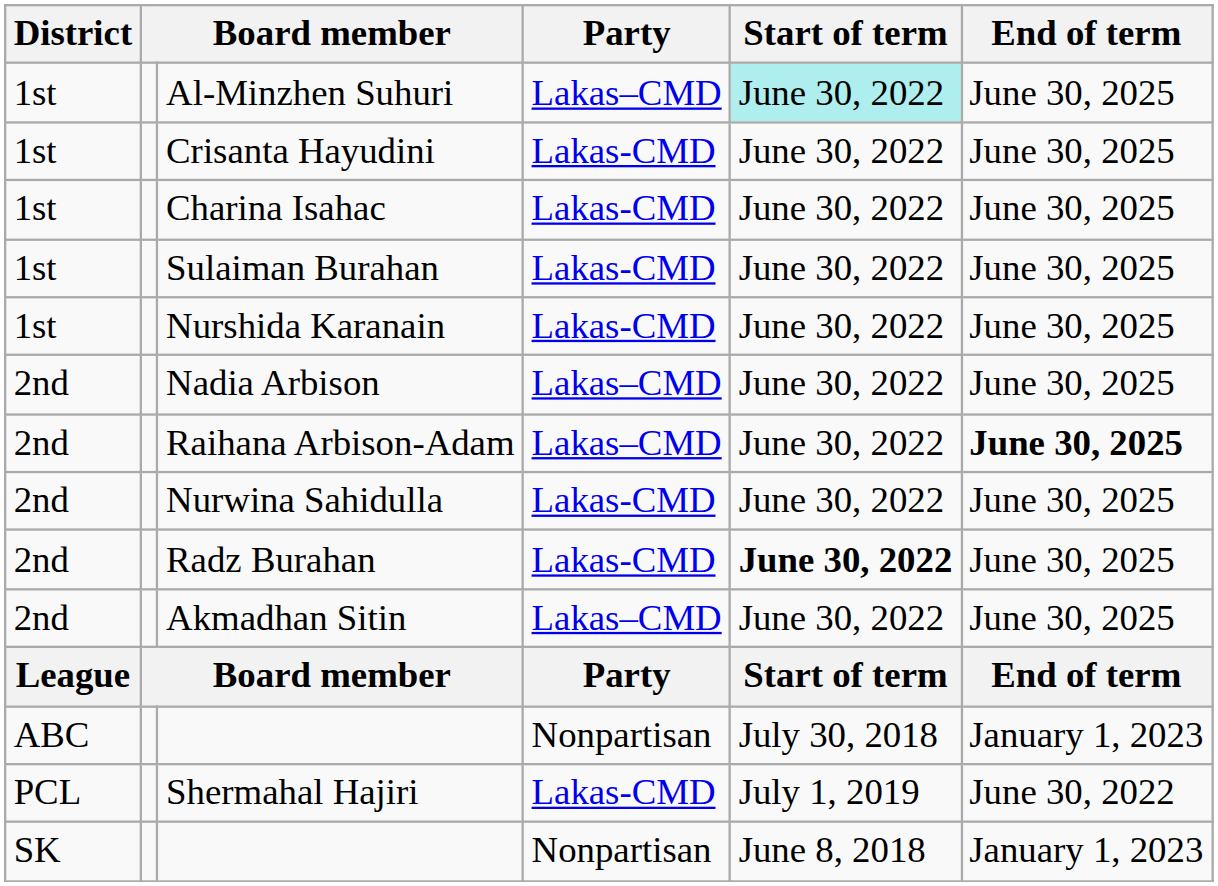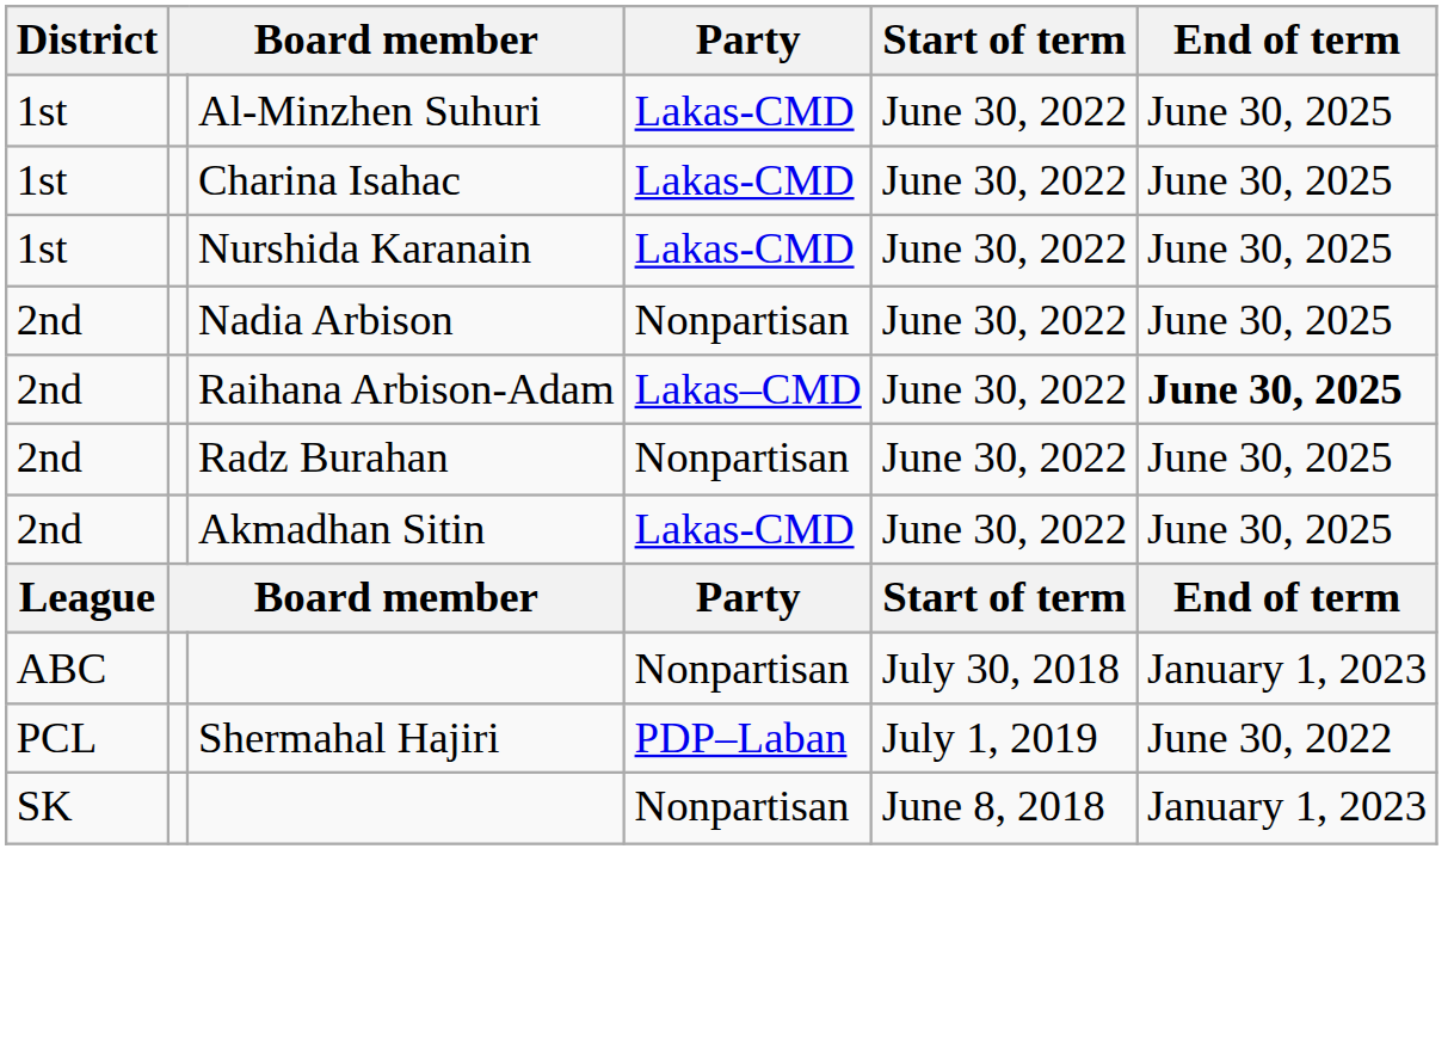Al-Minzhen Suhuri | Party: Lakas–CMD -> Lakas-CMD
Al-Minzhen Suhuri | Start of term: paleturquoise background -> no background
- row: 1st | Crisanta Hayudini | Lakas-CMD | June 30, 2022 | June 30, 2025
- row: 1st | Sulaiman Burahan | Lakas-CMD | June 30, 2022 | June 30, 2025
Nadia Arbison | Party: Lakas–CMD -> Nonpartisan
- row: 2nd | Nurwina Sahidulla | Lakas-CMD | June 30, 2022 | June 30, 2025
Radz Burahan | Party: Lakas-CMD -> Nonpartisan
Radz Burahan | Start of term: bold -> normal
Akmadhan Sitin | Party: Lakas–CMD -> Lakas-CMD
Shermahal Hajiri | Party: Lakas-CMD -> PDP–Laban
